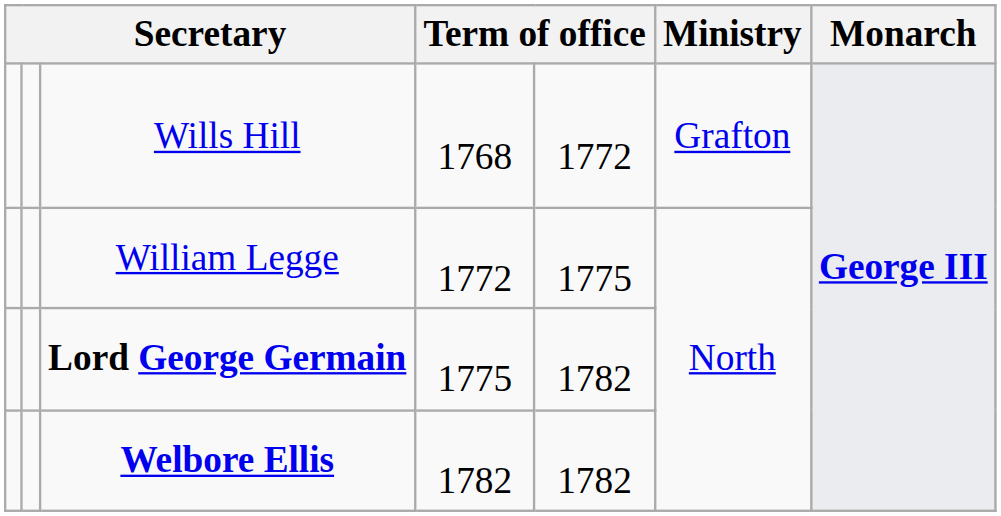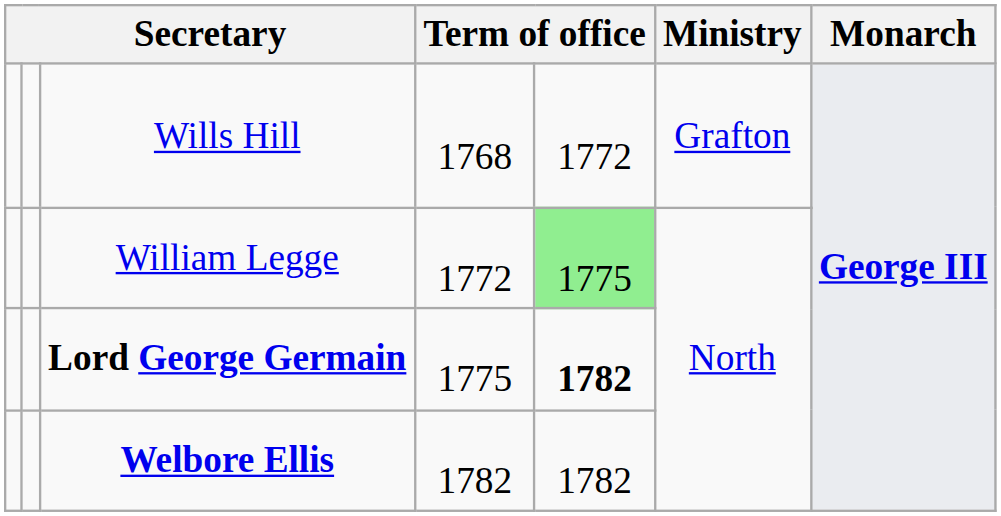William Legge | column 5: no background -> lightgreen background
Lord George Germain | column 5: normal -> bold
